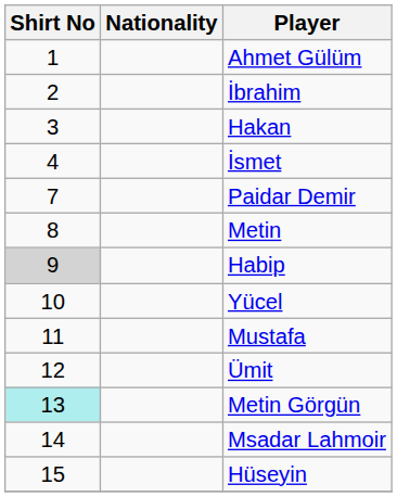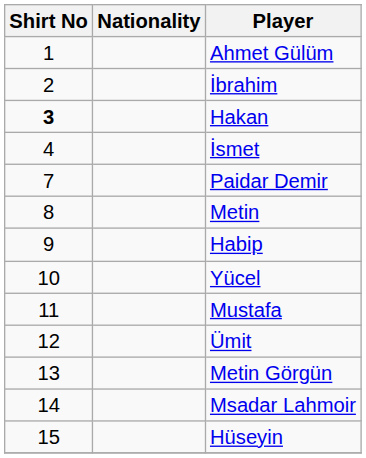Hakan | Shirt No: normal -> bold
Habip | Shirt No: lightgrey background -> no background
Metin Görgün | Shirt No: paleturquoise background -> no background
